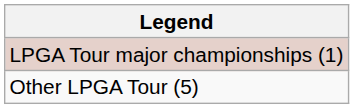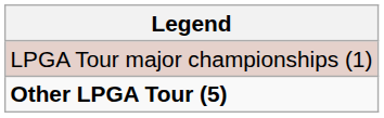row 3 | column 1: normal -> bold
